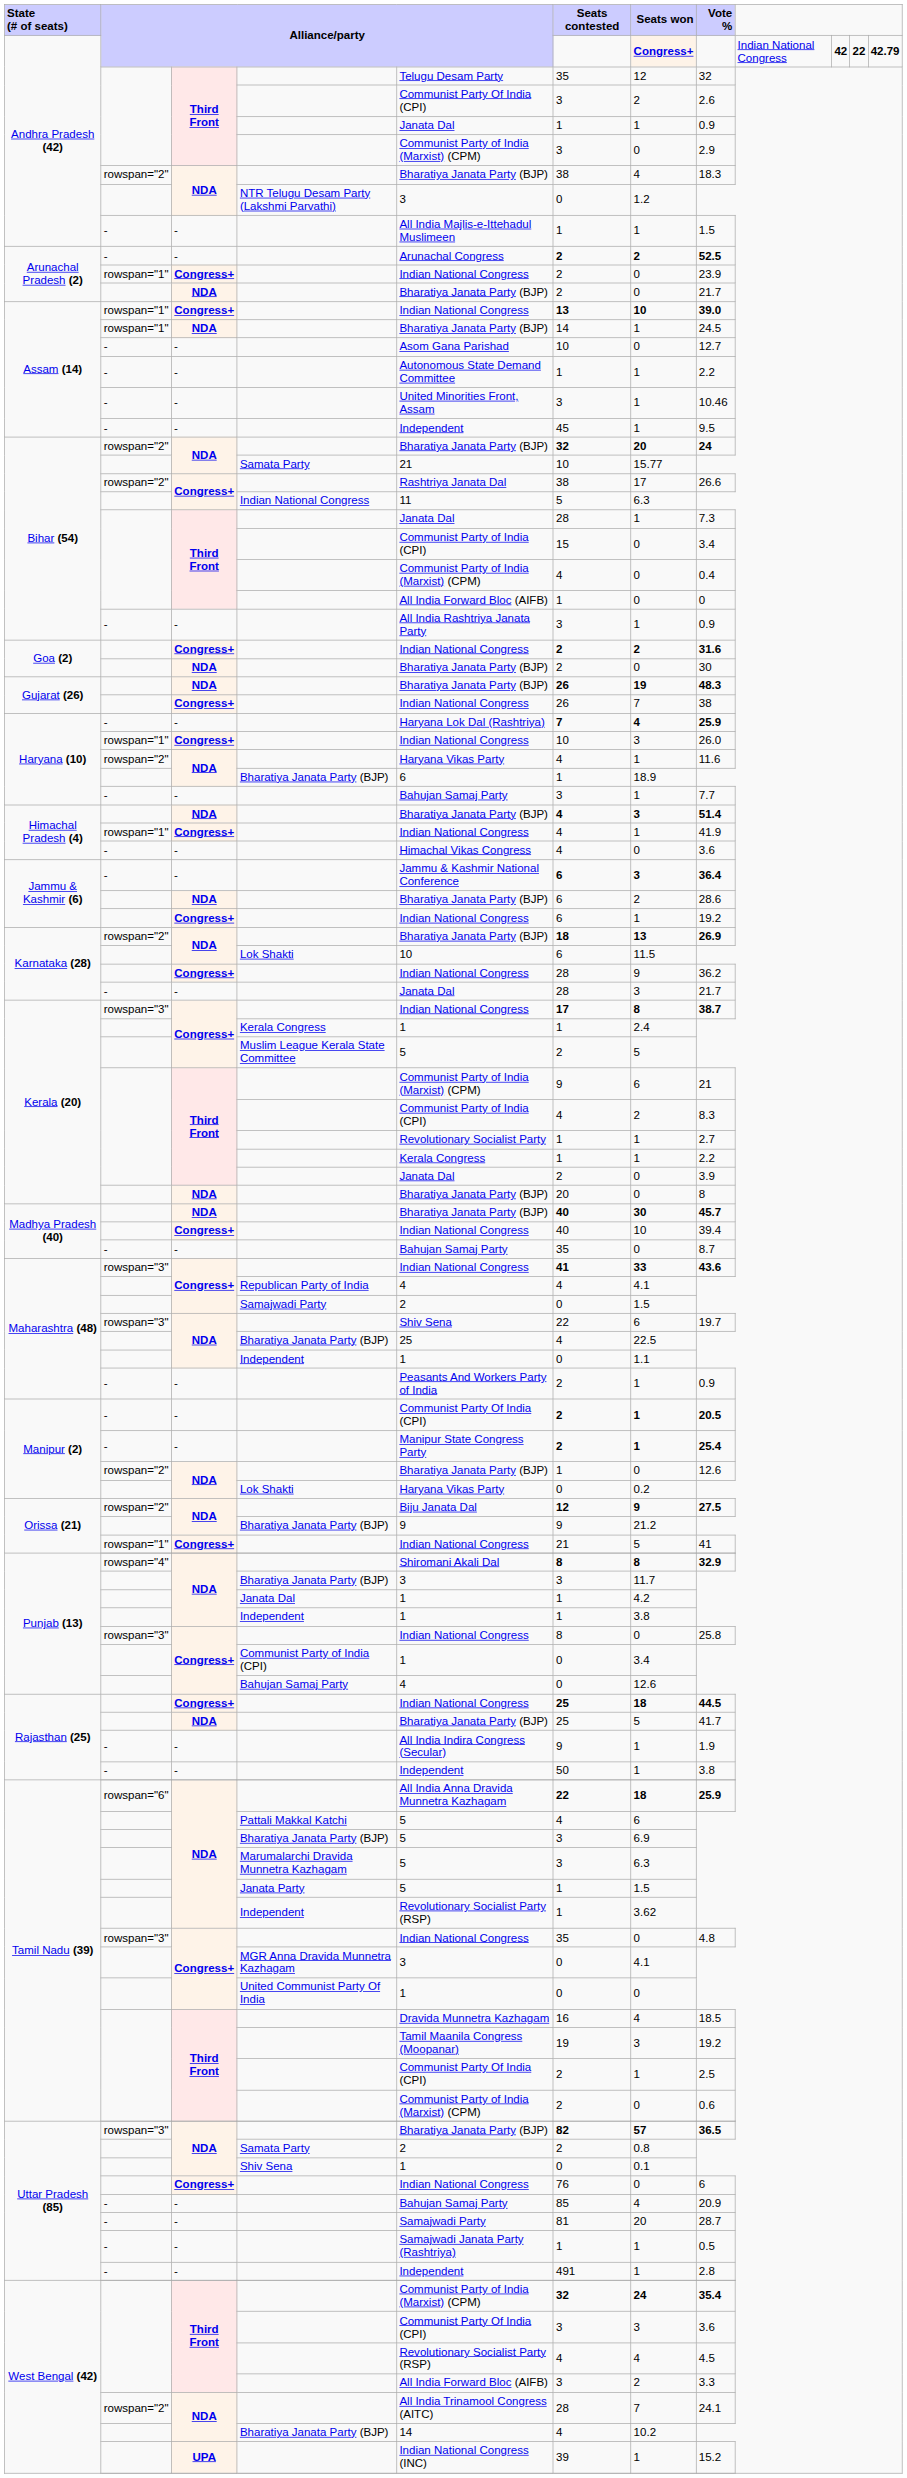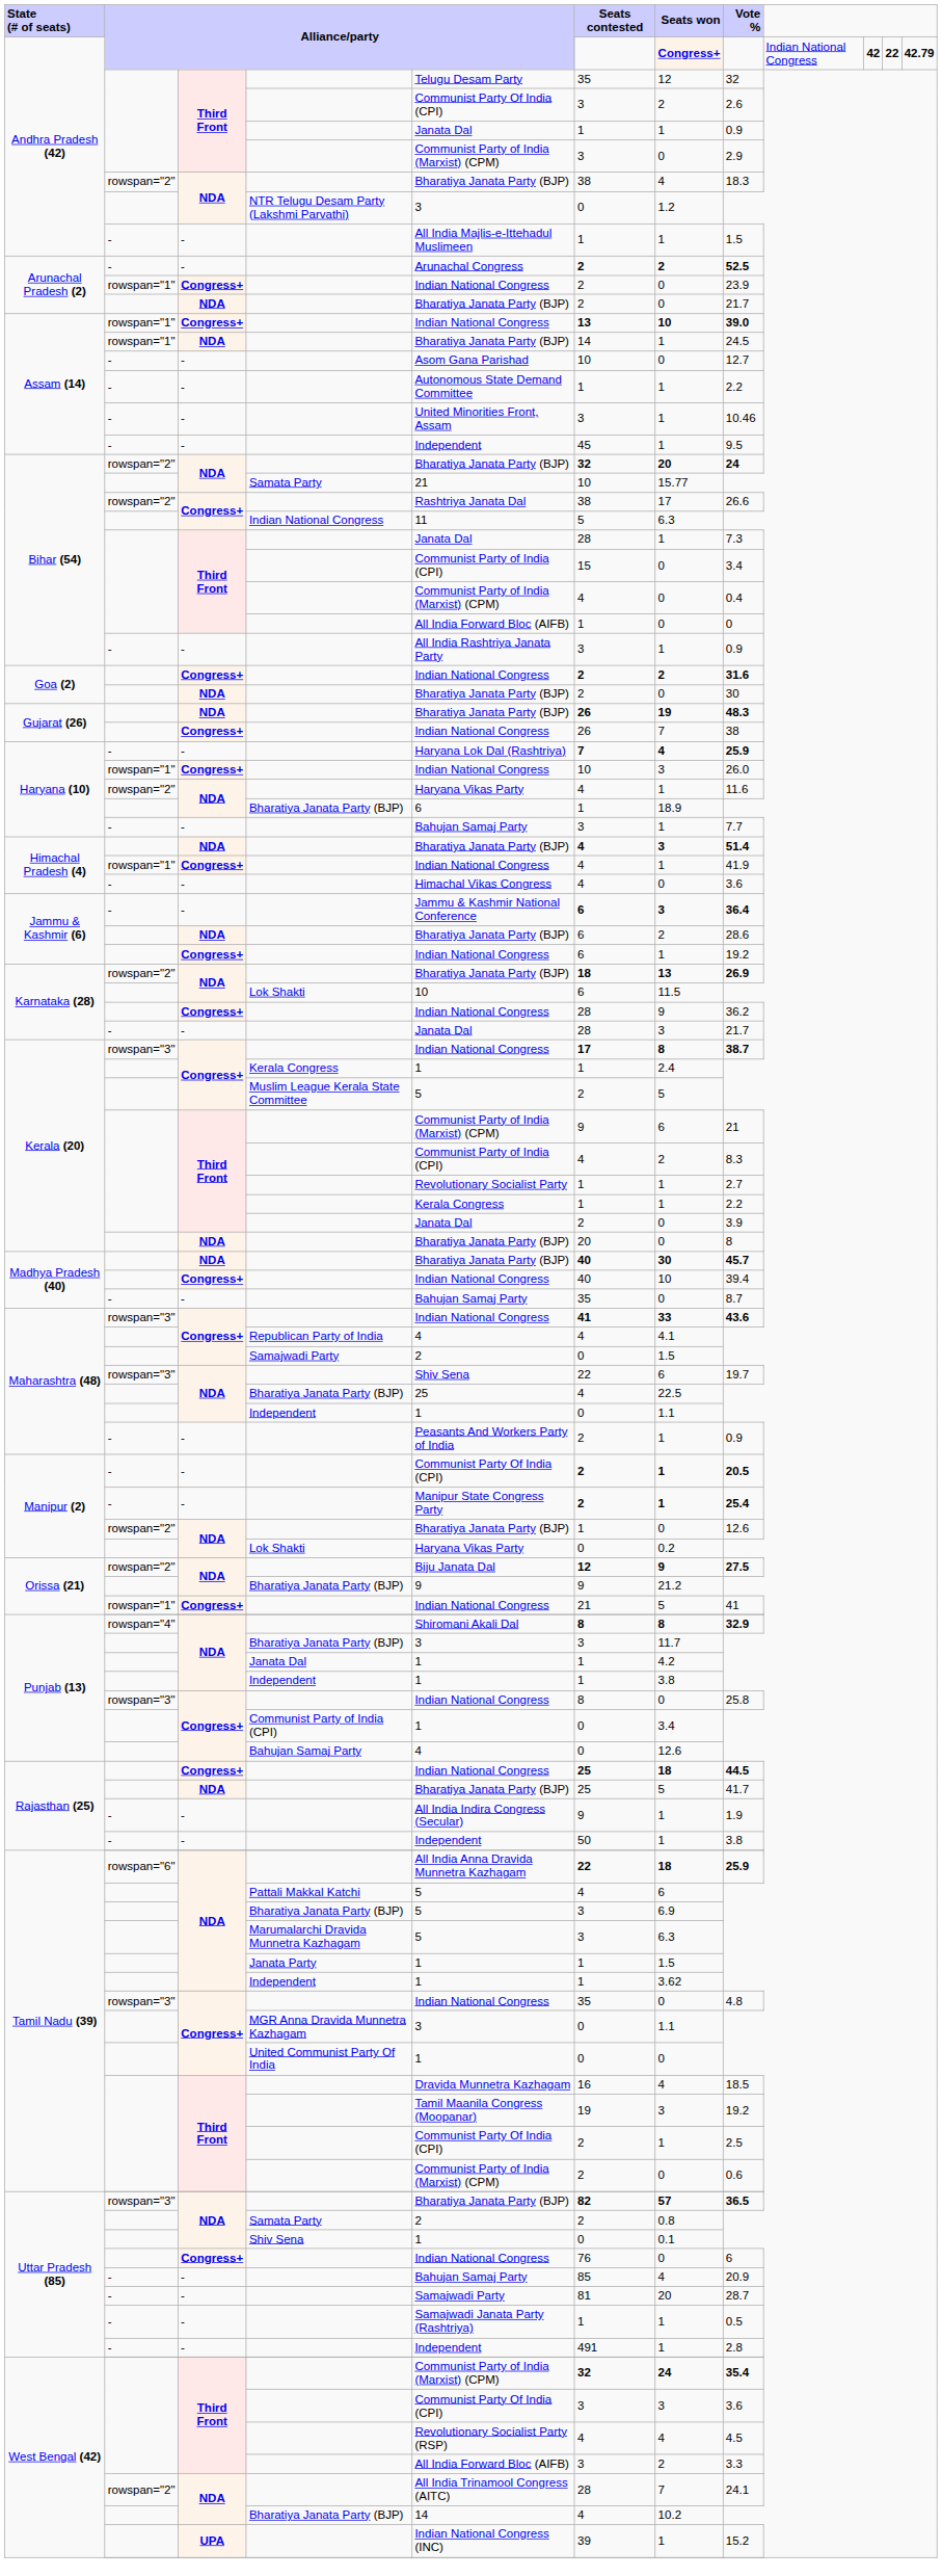Janata Party | column 5: 5 -> 1
Tamil Nadu (39) / Independent | column 5: Revolutionary Socialist Party (RSP) -> 1
MGR Anna Dravida Munnetra Kazhagam | Seats won: 4.1 -> 1.1
